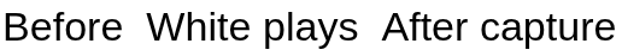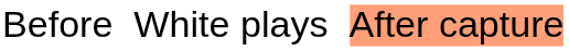Before | column 3: no background -> lightsalmon background
